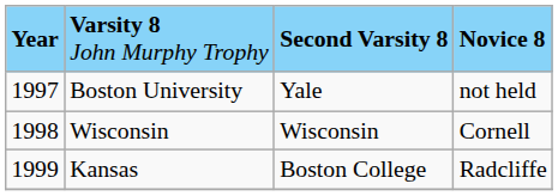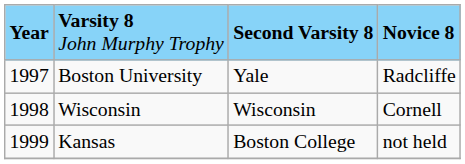Boston University | column 4: not held -> Radcliffe
Kansas | column 4: Radcliffe -> not held
